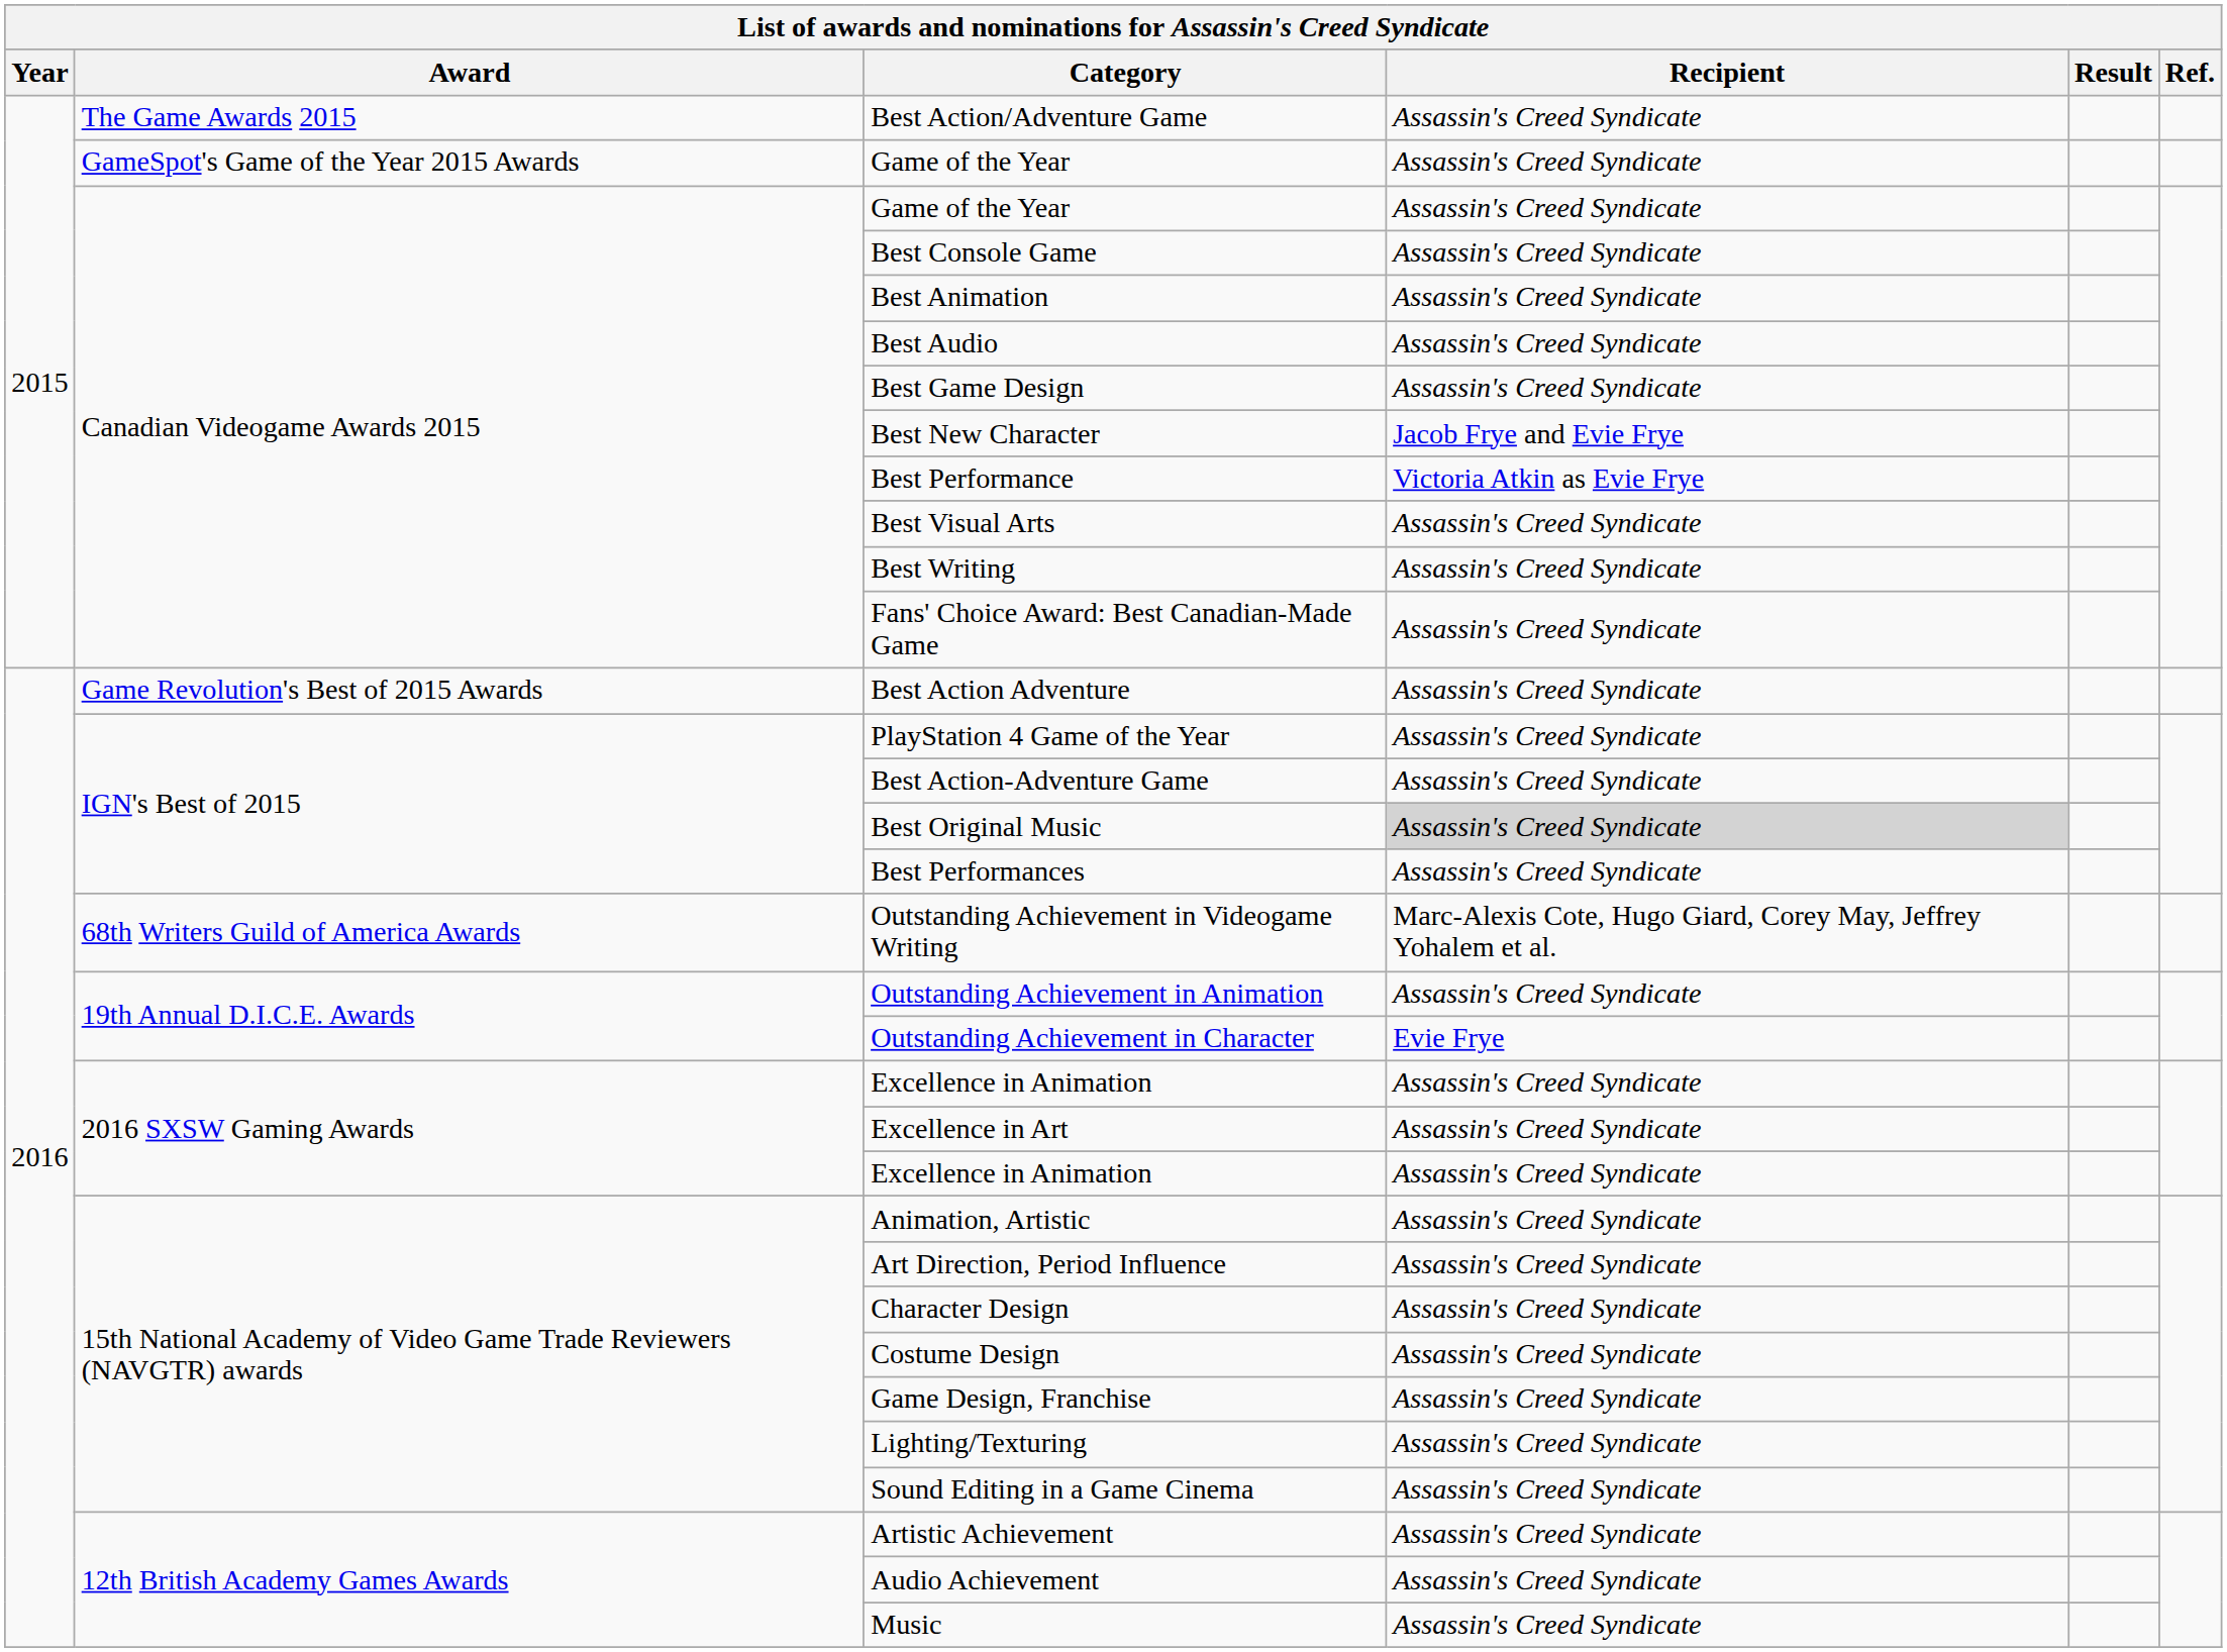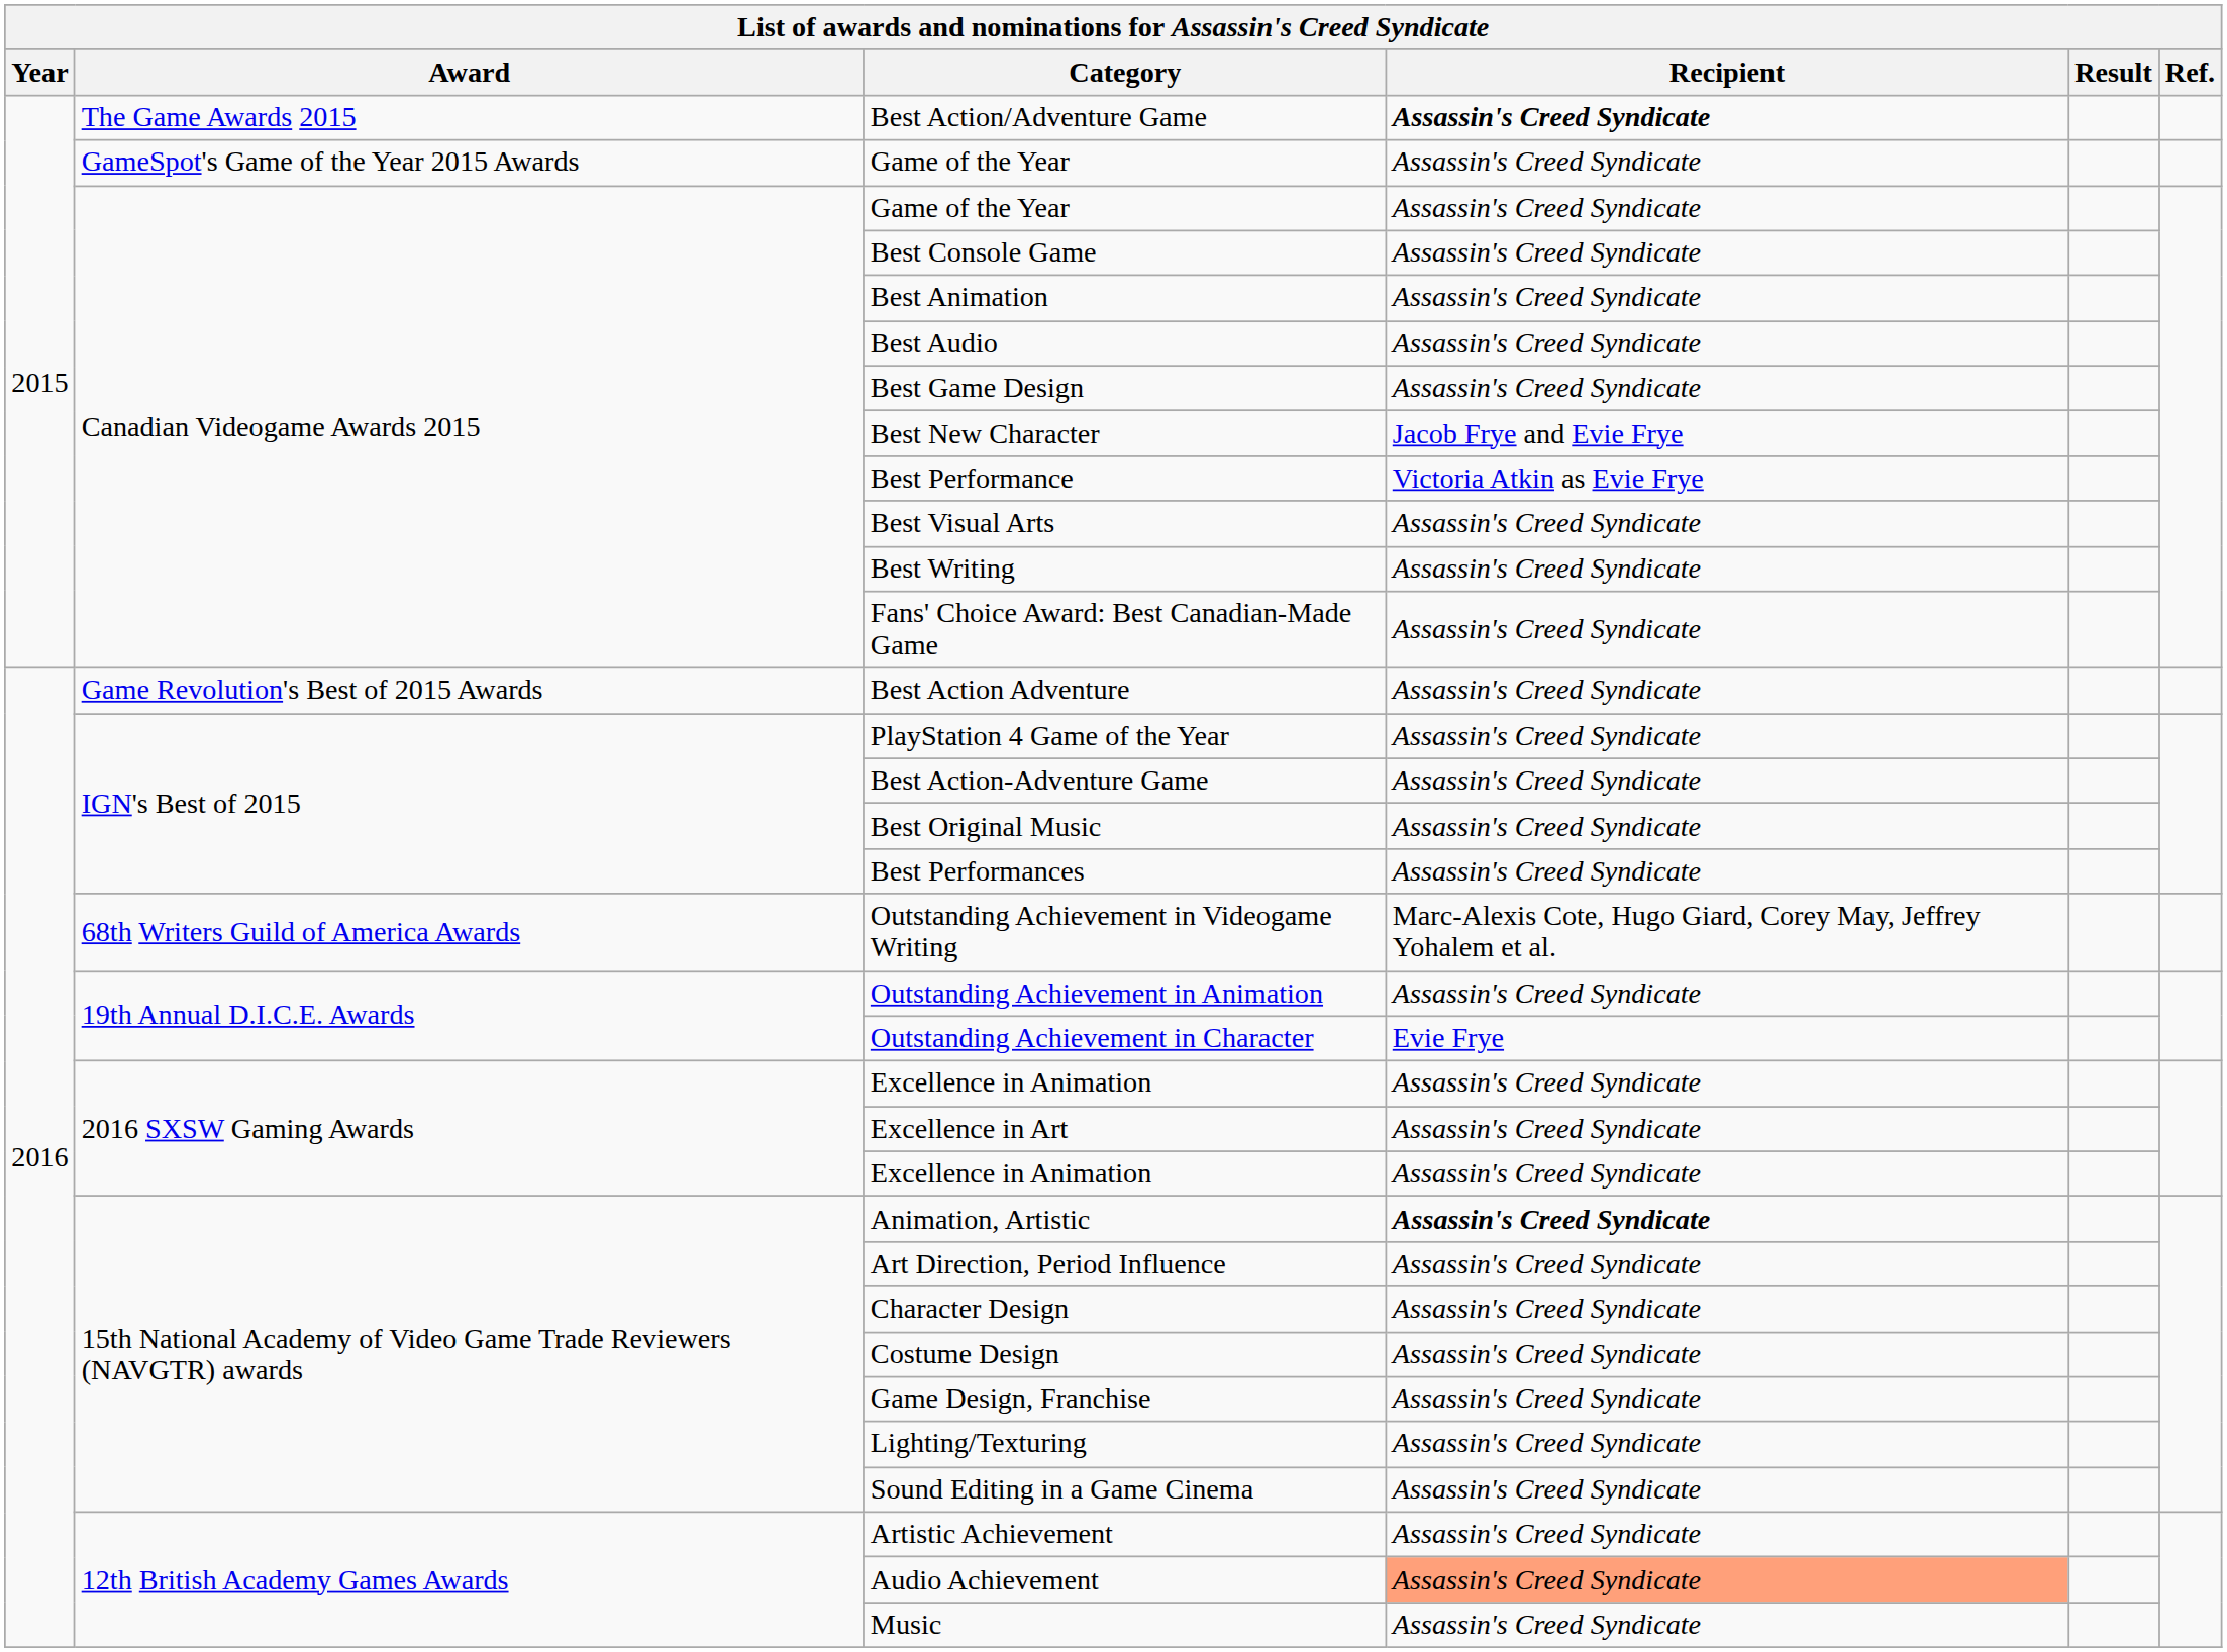Best Action/Adventure Game | Recipient: normal -> bold
Best Original Music | Recipient: lightgrey background -> no background
Animation, Artistic | Recipient: normal -> bold
Audio Achievement | Recipient: no background -> lightsalmon background
